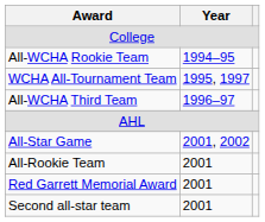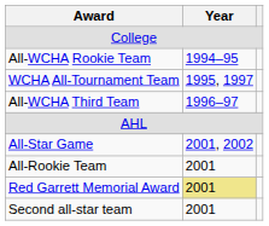Red Garrett Memorial Award | Year: no background -> khaki background
